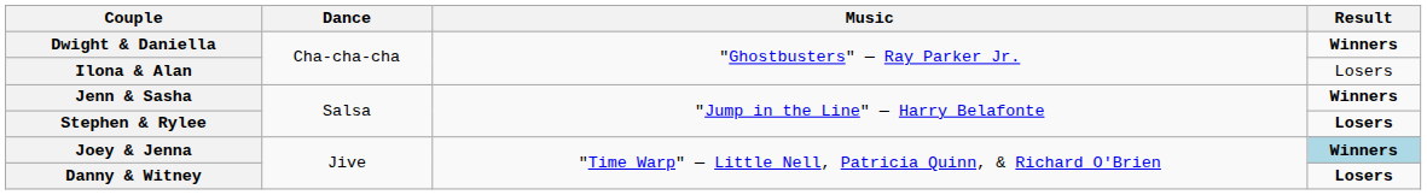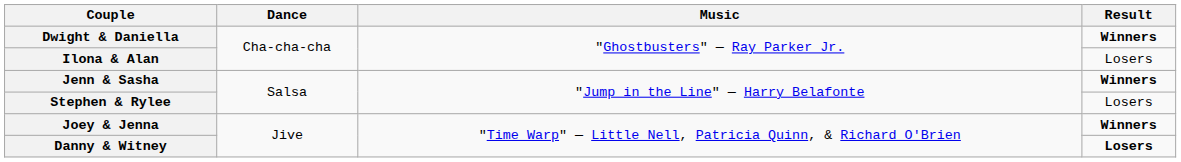Stephen & Rylee | Result: bold -> normal
Joey & Jenna | Result: lightblue background -> no background
